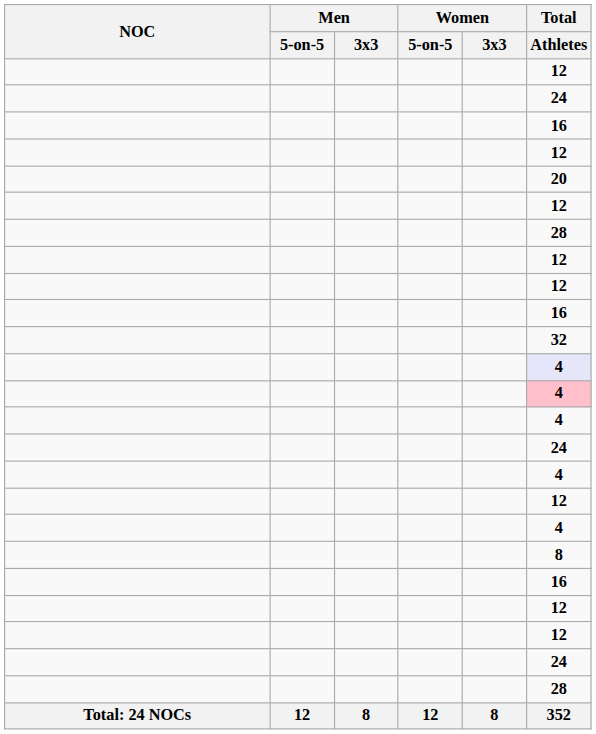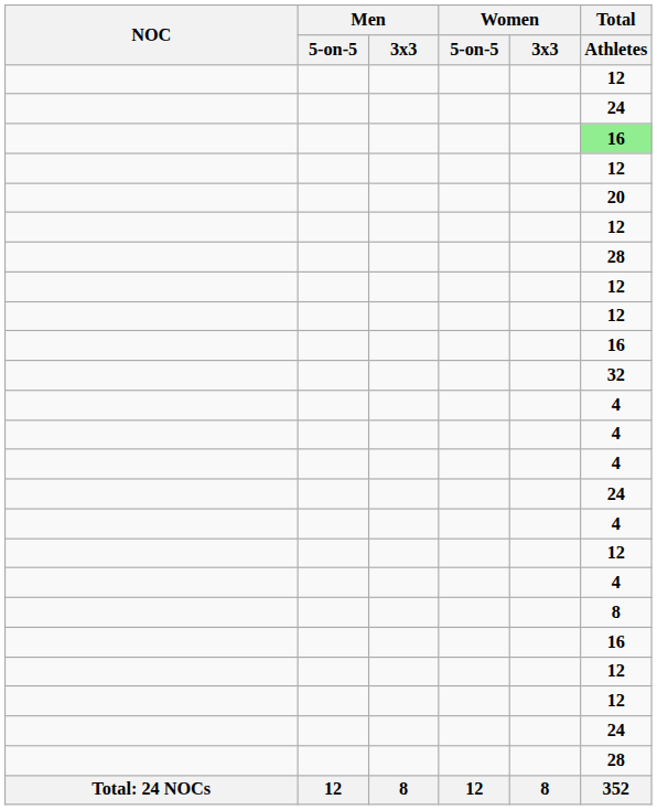row 5 | Total / Athletes: no background -> lightgreen background
row 14 | Total / Athletes: lavender background -> no background
row 15 | Total / Athletes: pink background -> no background
